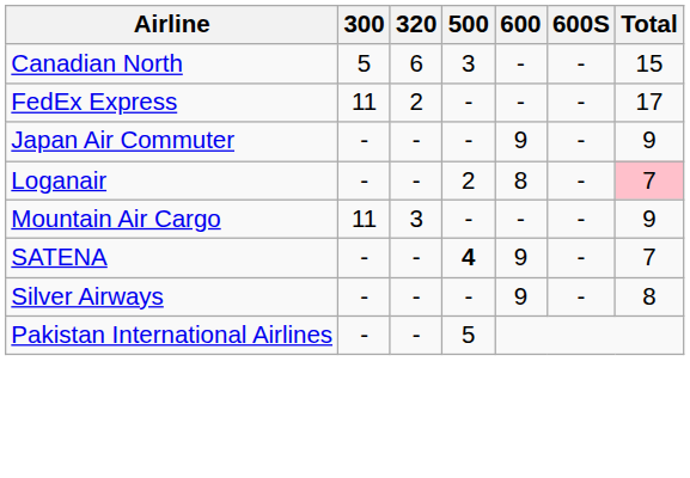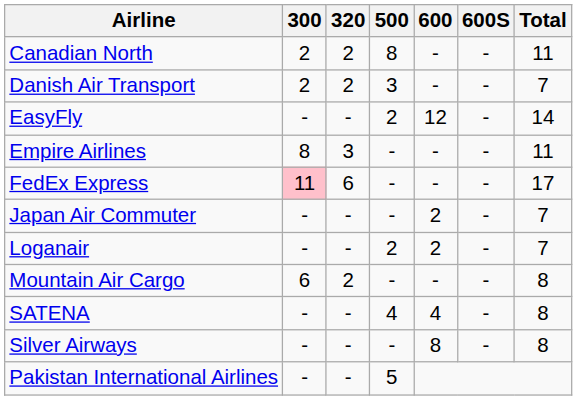Canadian North | 300: 5 -> 2
Canadian North | 320: 6 -> 2
Canadian North | 500: 3 -> 8
Canadian North | Total: 15 -> 11
+ row: Danish Air Transport | 2 | 2 | 3 | - | - | 7
+ row: EasyFly | - | - | 2 | 12 | - | 14
+ row: Empire Airlines | 8 | 3 | - | - | - | 11
FedEx Express | 300: no background -> pink background
FedEx Express | 320: 2 -> 6
Japan Air Commuter | 600: 9 -> 2
Japan Air Commuter | Total: 9 -> 7
Loganair | 600: 8 -> 2
Loganair | Total: pink background -> no background
Mountain Air Cargo | 300: 11 -> 6
Mountain Air Cargo | 320: 3 -> 2
Mountain Air Cargo | Total: 9 -> 8
SATENA | 500: bold -> normal
SATENA | 600: 9 -> 4
SATENA | Total: 7 -> 8
Silver Airways | 600: 9 -> 8
